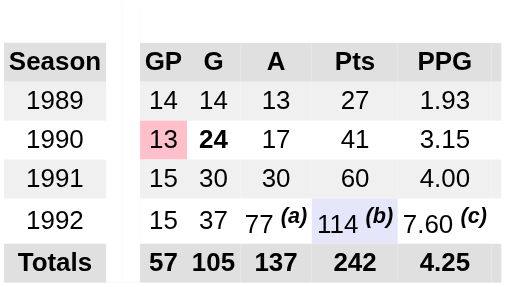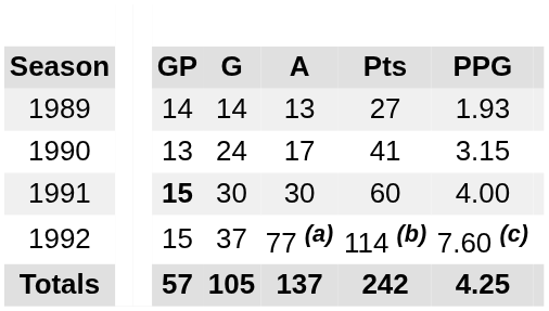1990 | GP: pink background -> no background
1990 | G: bold -> normal
1991 | GP: normal -> bold
1992 | Pts: lavender background -> no background
